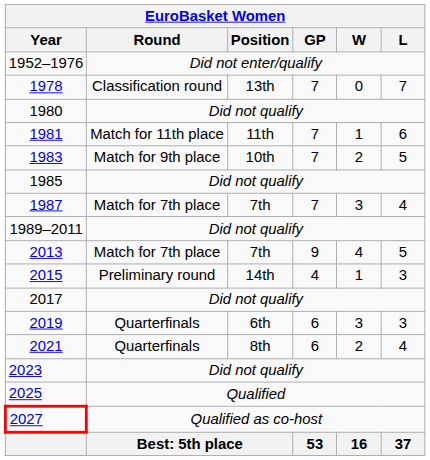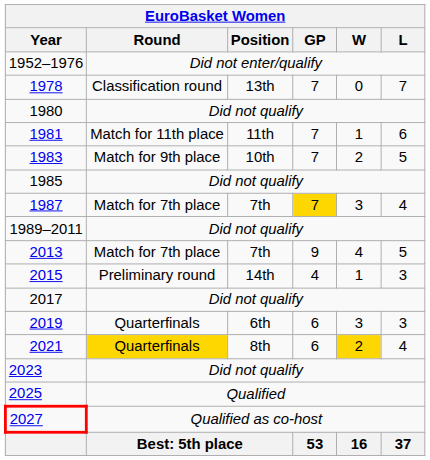1987 | GP: no background -> gold background
2021 | Round: no background -> gold background
2021 | W: no background -> gold background
